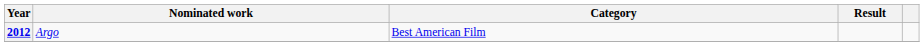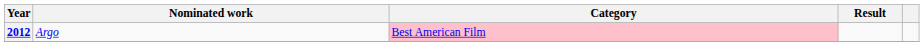2012 | Category: no background -> pink background
